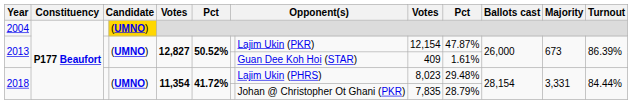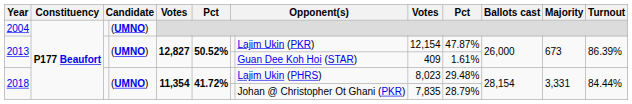2004 | column 4: gold background -> no background
